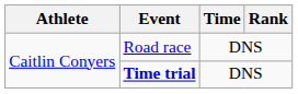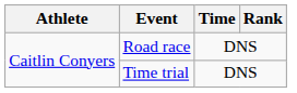Time trial | Event: bold -> normal
